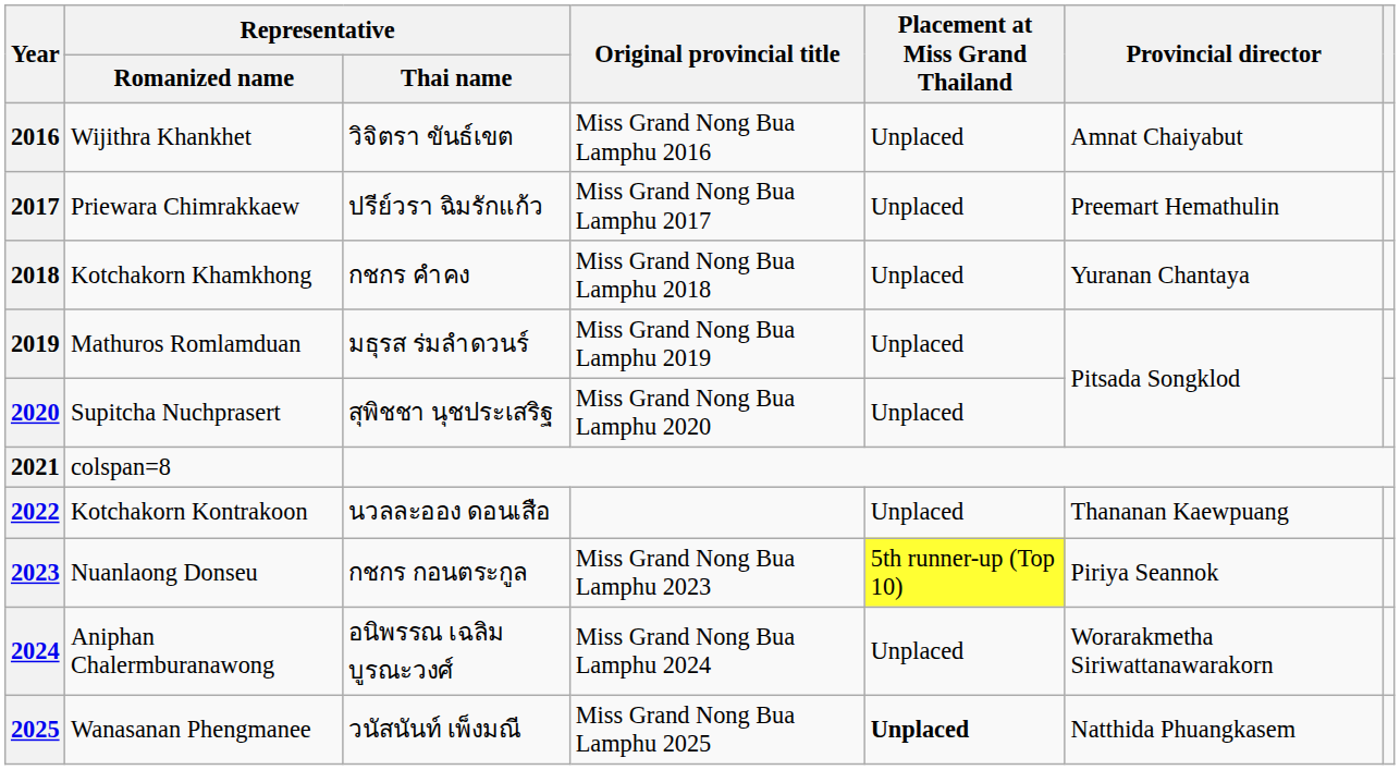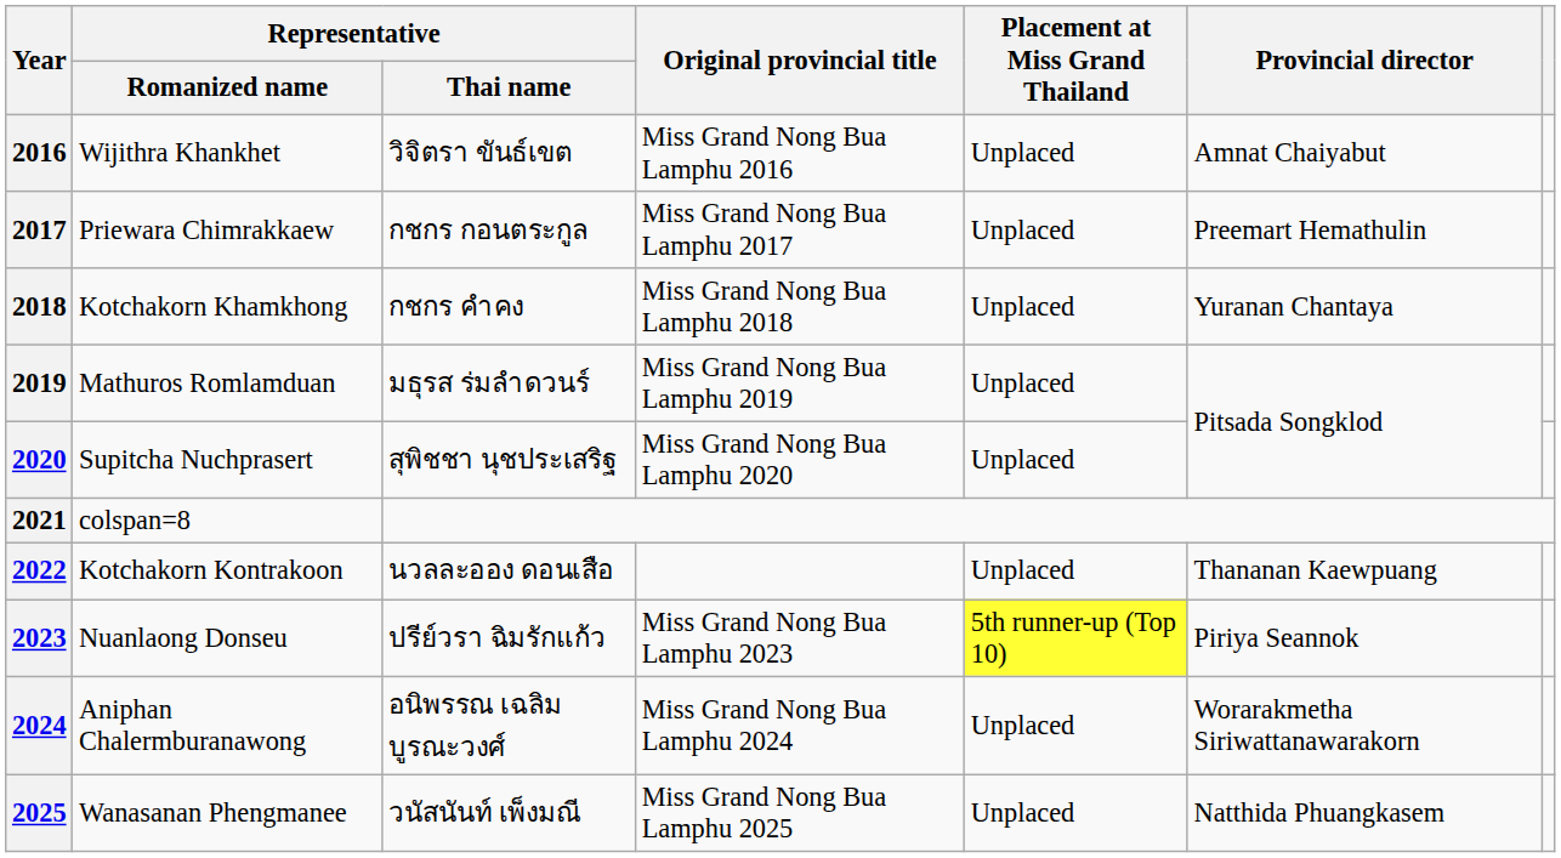2017 | Representative / Thai name: ปรีย์วรา ฉิมรักแก้ว -> กชกร กอนตระกูล
2023 | Representative / Thai name: กชกร กอนตระกูล -> ปรีย์วรา ฉิมรักแก้ว
2025 | Placement at Miss Grand Thailand: bold -> normal
